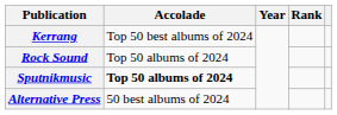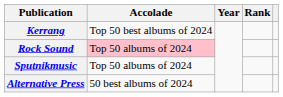Rock Sound | Accolade: no background -> pink background
Sputnikmusic | Accolade: bold -> normal
